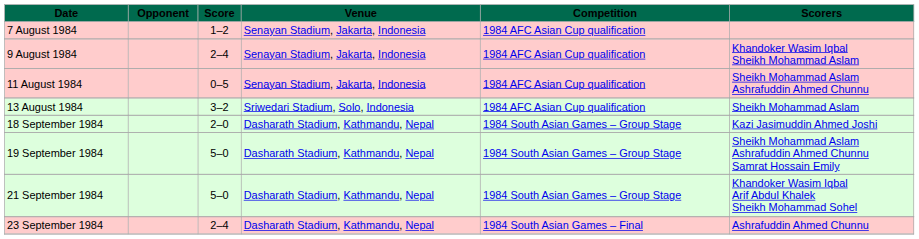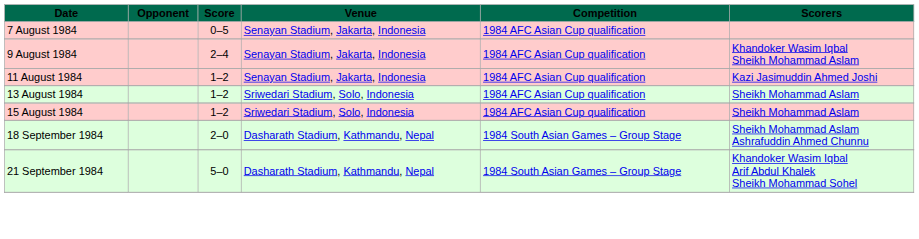7 August 1984 | Score: 1–2 -> 0–5
11 August 1984 | Score: 0–5 -> 1–2
11 August 1984 | Scorers: Sheikh Mohammad Aslam Ashrafuddin Ahmed Chunnu -> Kazi Jasimuddin Ahmed Joshi
13 August 1984 | Score: 3–2 -> 1–2
+ row: 15 August 1984 | 1–2 | Sriwedari Stadium, Solo, Indonesia | 1984 AFC Asian Cup qualification | Sheikh Mohammad Aslam
18 September 1984 | Scorers: Kazi Jasimuddin Ahmed Joshi -> Sheikh Mohammad Aslam Ashrafuddin Ahmed Chunnu
- row: 19 September 1984 | 5–0 | Dasharath Stadium, Kathmandu, Nepal | 1984 South Asian Games – Group Stage | Sheikh Mohammad Aslam Ashrafuddin Ahmed Chunnu Samrat Hossain Emily
- row: 23 September 1984 | 2–4 | Dasharath Stadium, Kathmandu, Nepal | 1984 South Asian Games – Final | Ashrafuddin Ahmed Chunnu
